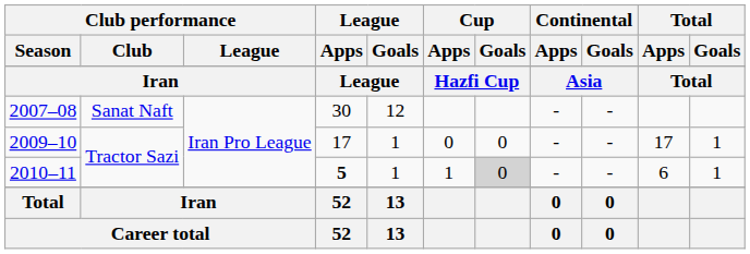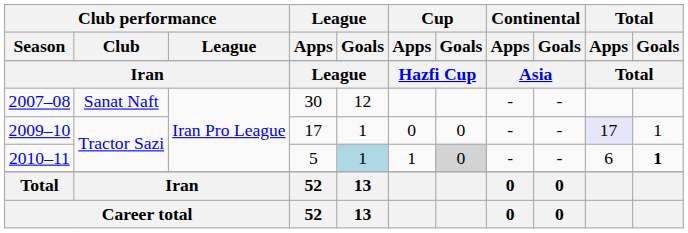2009–10 | Total / Apps: no background -> lavender background
2010–11 | League / Apps: bold -> normal
2010–11 | League / Goals: no background -> lightblue background
2010–11 | Total / Goals: normal -> bold
